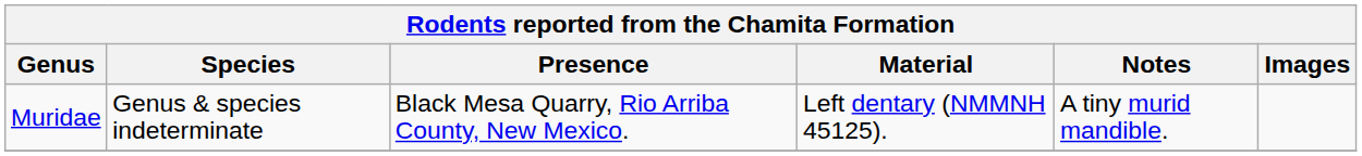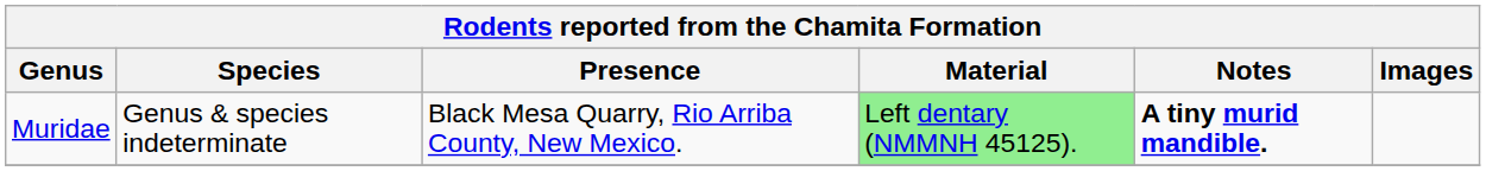Muridae | Material: no background -> lightgreen background
Muridae | Notes: normal -> bold
